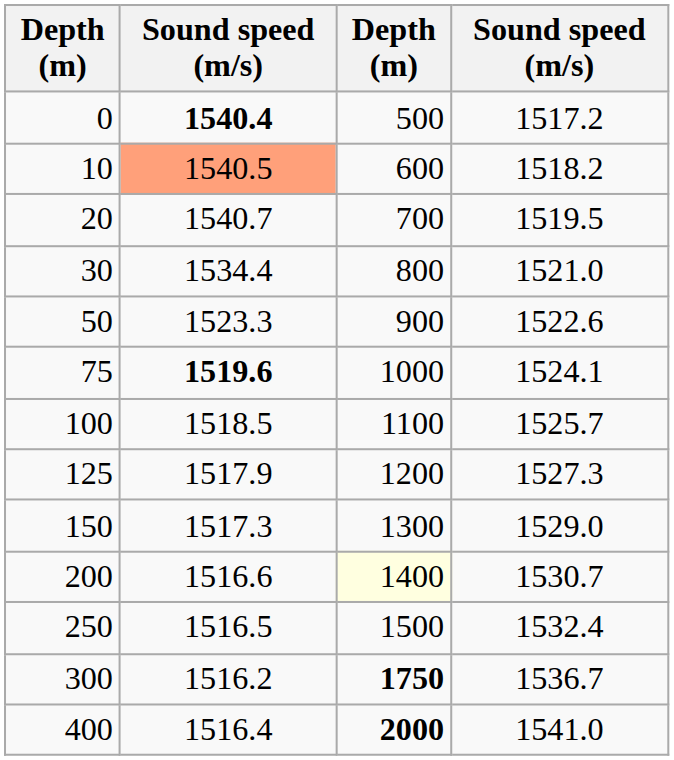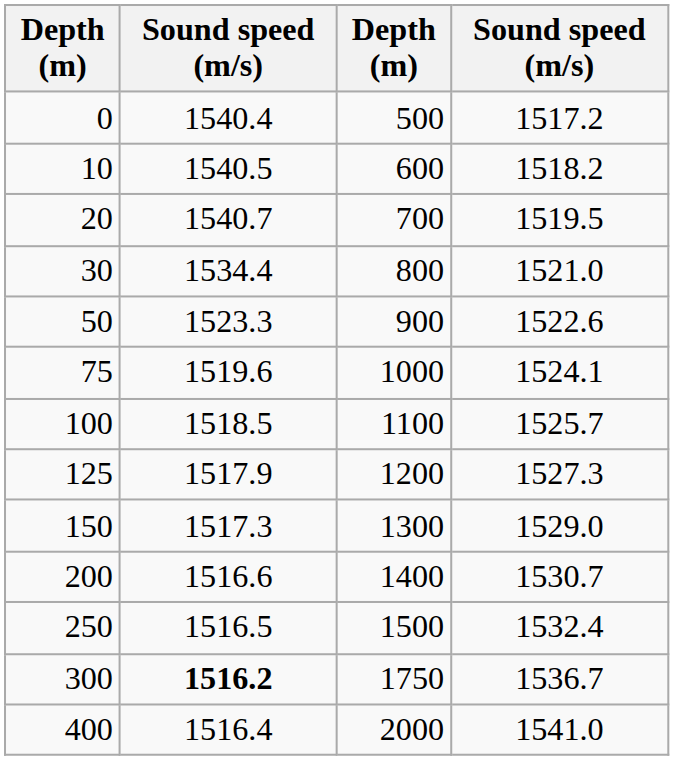0 | column 2: bold -> normal
10 | column 2: lightsalmon background -> no background
75 | column 2: bold -> normal
200 | column 3: lightyellow background -> no background
300 | column 2: normal -> bold
300 | column 3: bold -> normal
400 | column 3: bold -> normal
